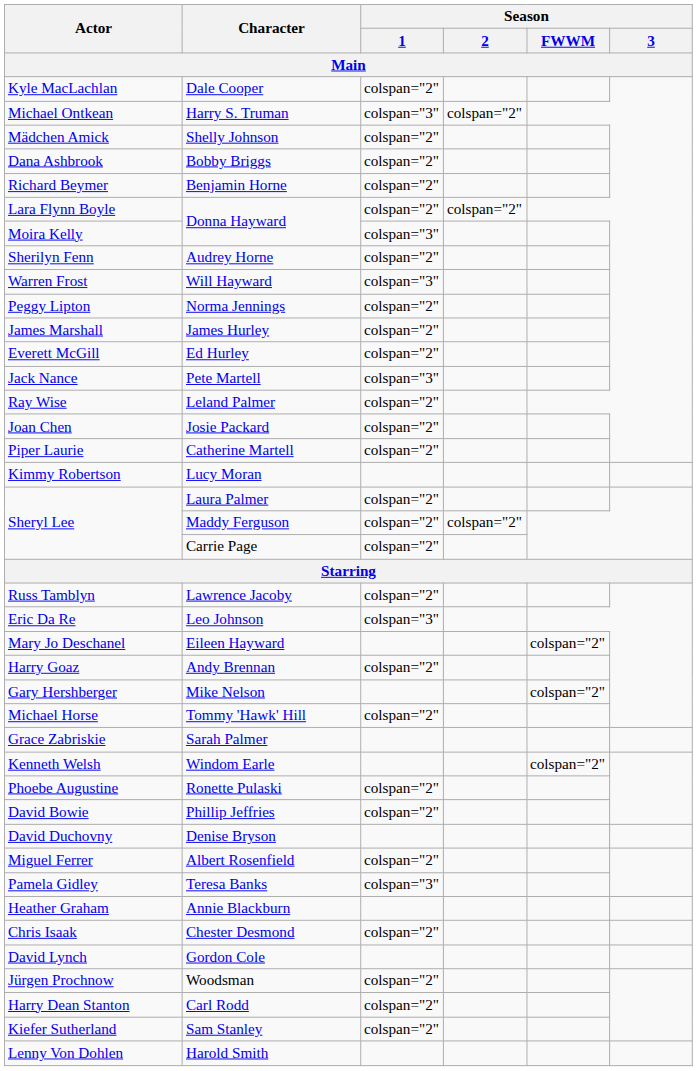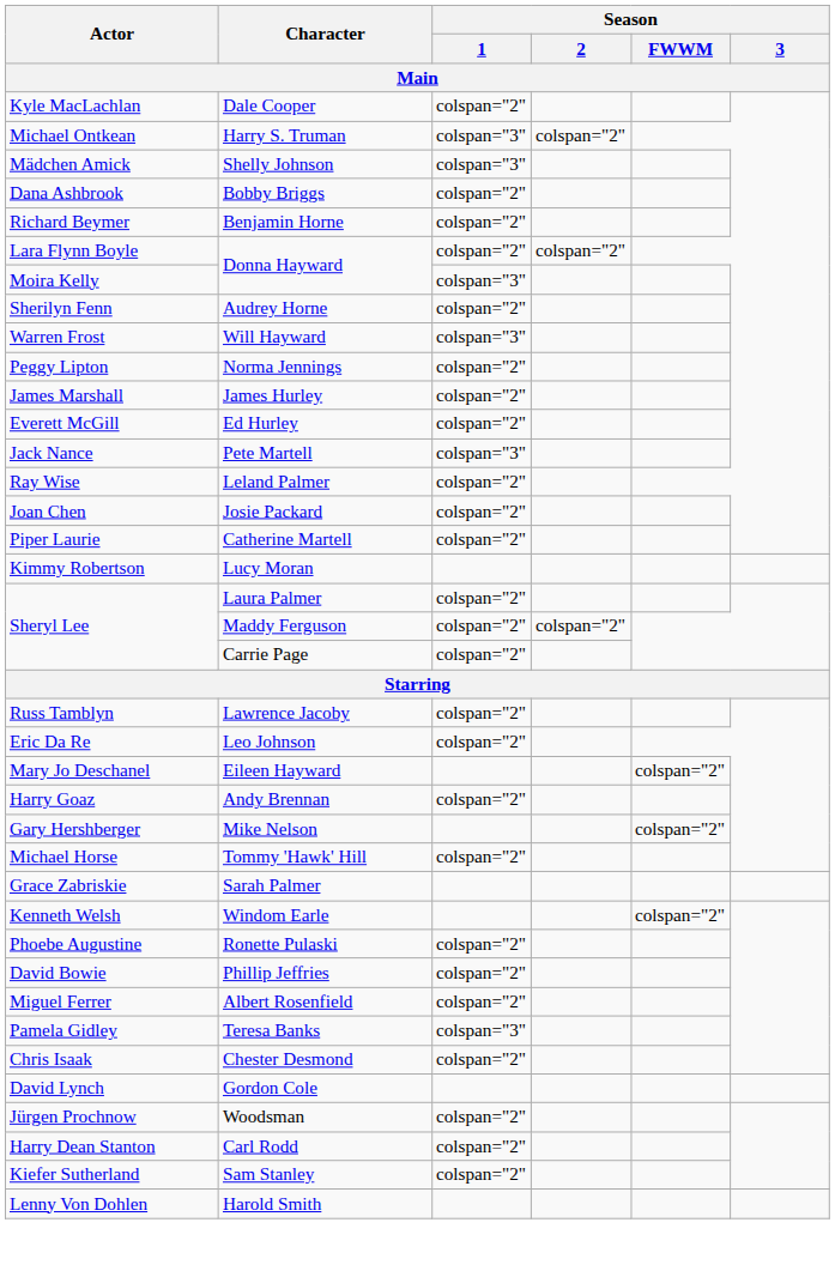Shelly Johnson | Season / 1: colspan="2" -> colspan="3"
Leo Johnson | Season / 1: colspan="3" -> colspan="2"
- row: David Duchovny | Denise Bryson
- row: Heather Graham | Annie Blackburn
